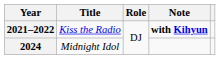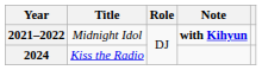2021–2022 | Title: Kiss the Radio -> Midnight Idol
2024 | Title: Midnight Idol -> Kiss the Radio
